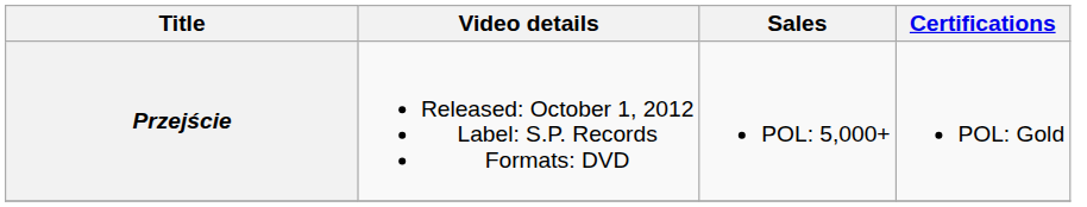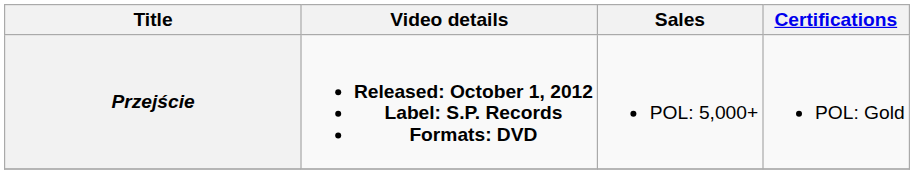Przejście | Video details: normal -> bold
